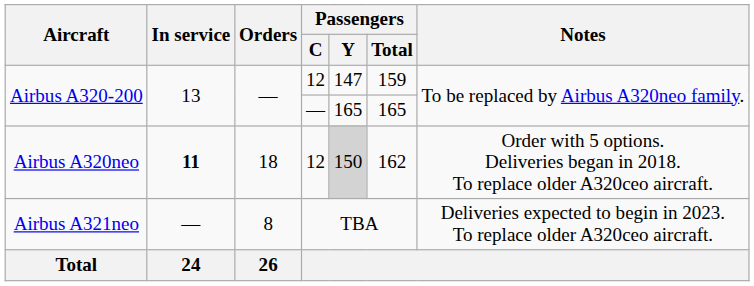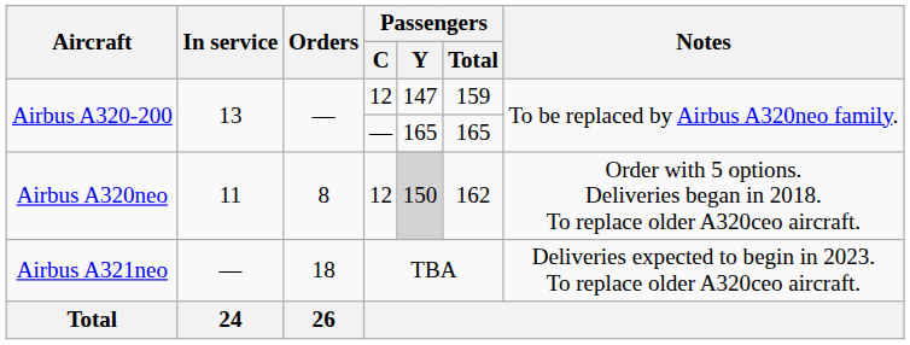Airbus A320neo | In service: bold -> normal
Airbus A320neo | Orders: 18 -> 8
Airbus A321neo | Orders: 8 -> 18
